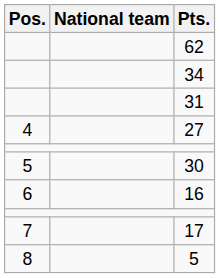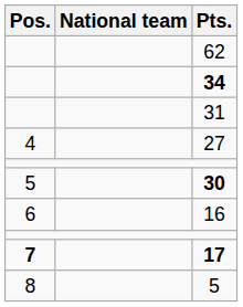34 | Pts.: normal -> bold
30 | Pts.: normal -> bold
17 | Pos.: normal -> bold
17 | Pts.: normal -> bold
